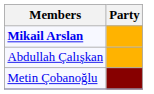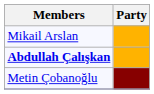Mikail Arslan | Members: bold -> normal
Abdullah Çalışkan | Members: normal -> bold
